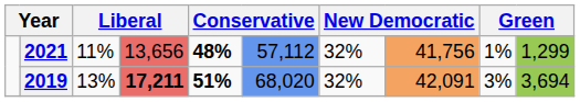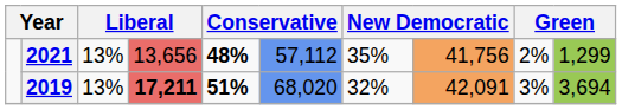2021 | column 3: 11% -> 13%
2021 | column 7: 32% -> 35%
2021 | column 9: 1% -> 2%
